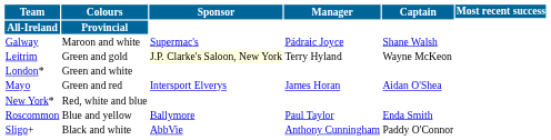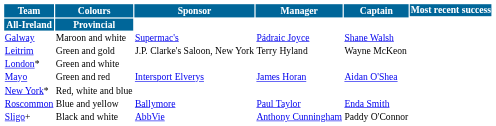Leitrim | Sponsor: lightyellow background -> no background
